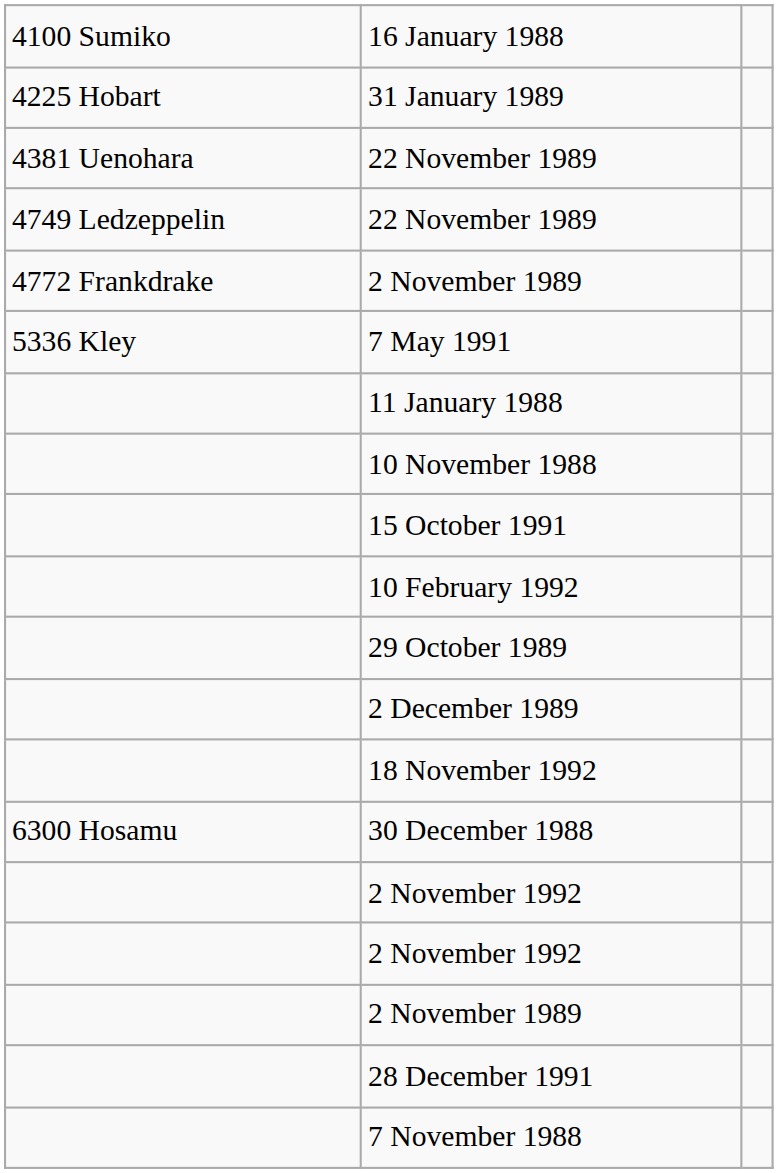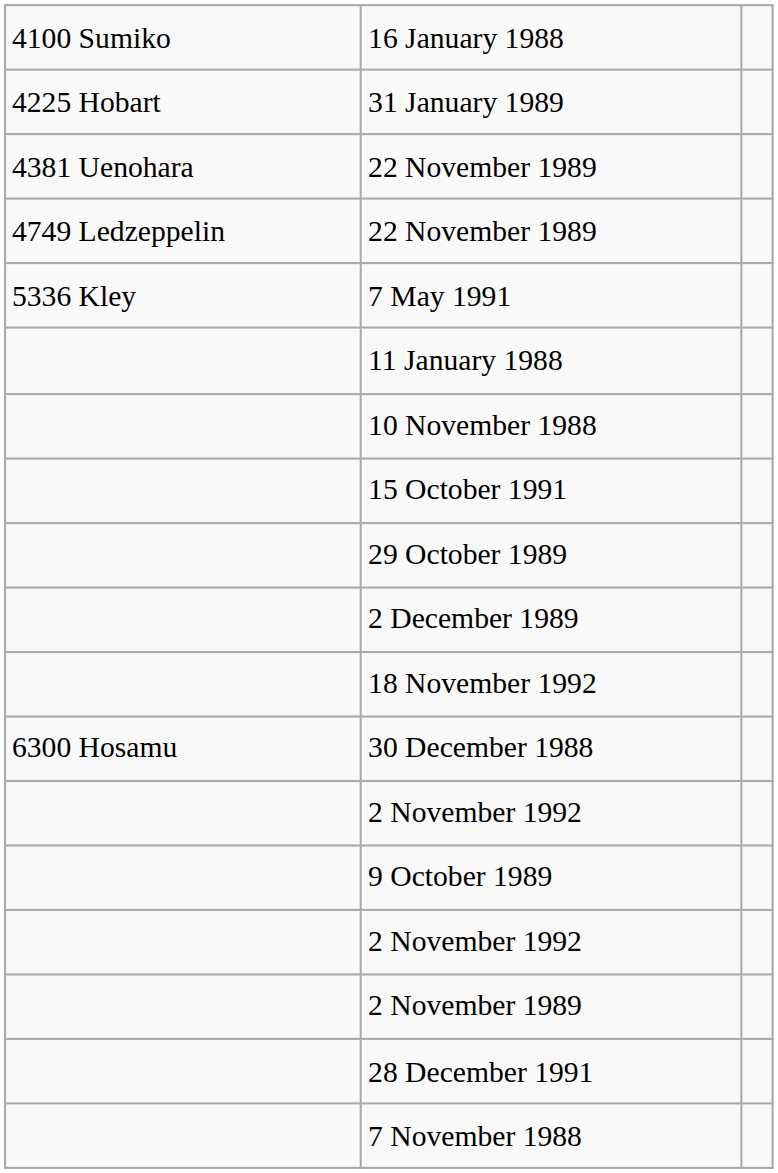- row: 4772 Frankdrake | 2 November 1989
- row: 10 February 1992
+ row: 9 October 1989
